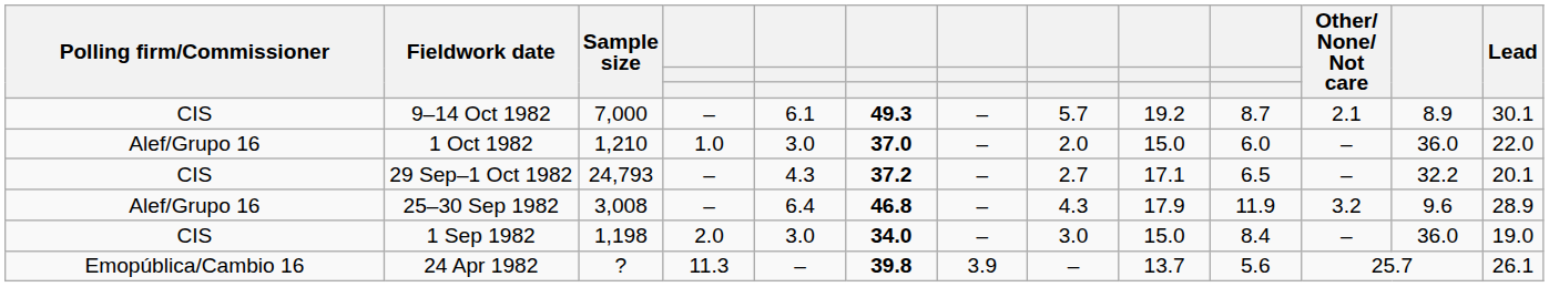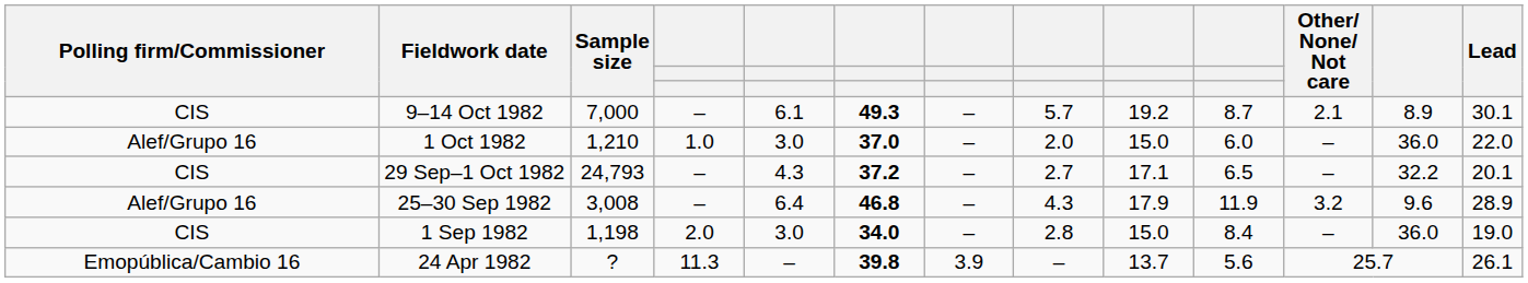1 Sep 1982 | column 8: 3.0 -> 2.8
